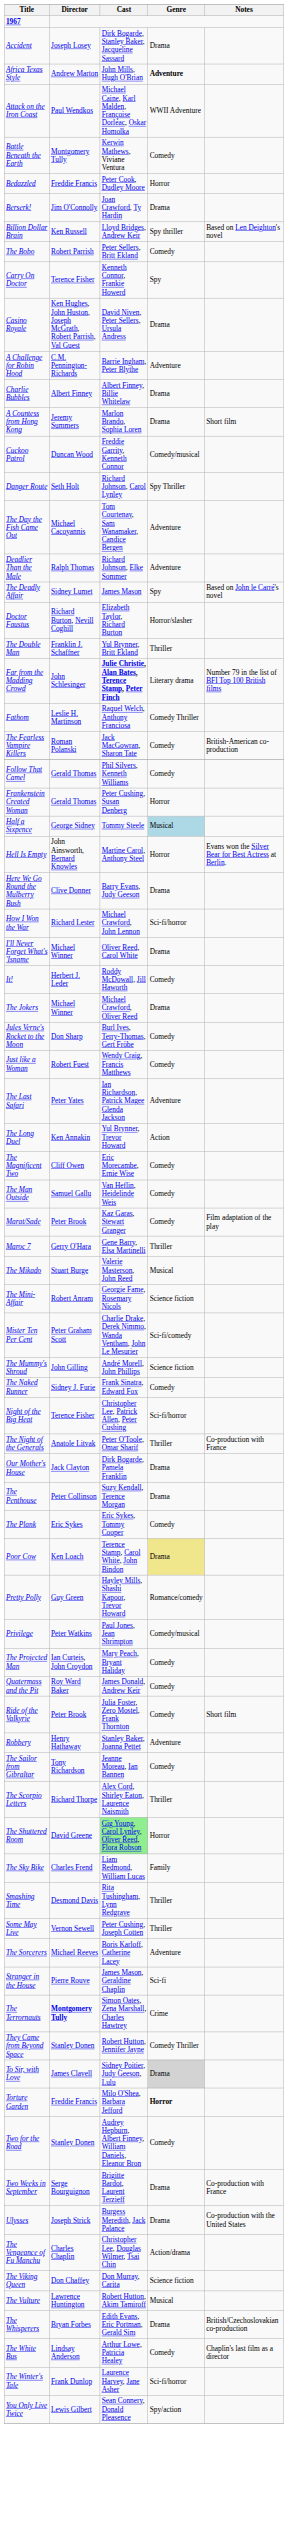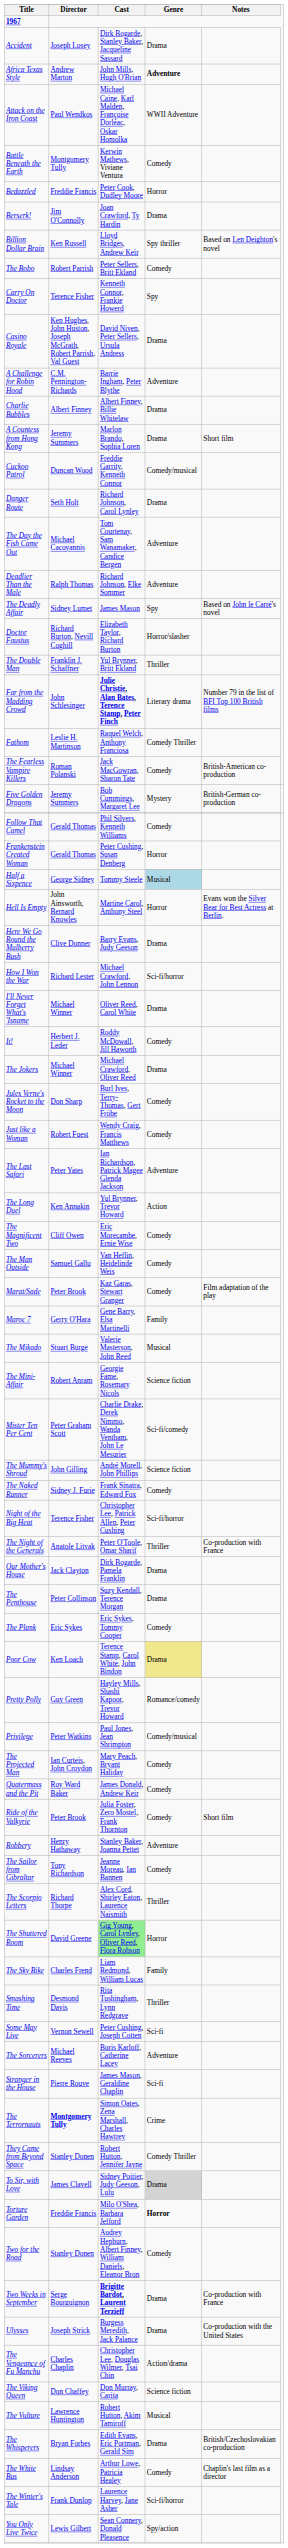Danger Route | Genre: Spy Thriller -> Drama
+ row: Five Golden Dragons | Jeremy Summers | Bob Cummings, Margaret Lee | Mystery | British-German co-production
Maroc 7 | Genre: Thriller -> Family
Some May Live | Genre: Thriller -> Sci-fi
Two Weeks in September | Cast: normal -> bold
